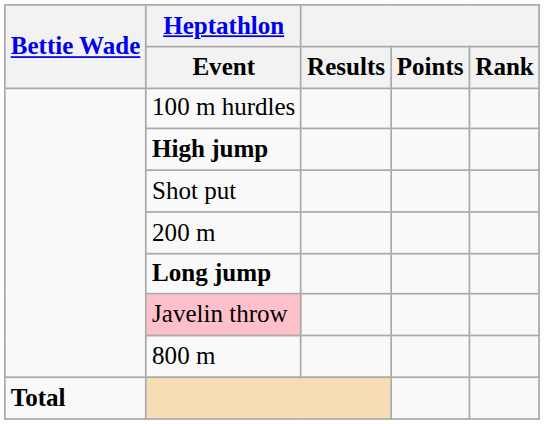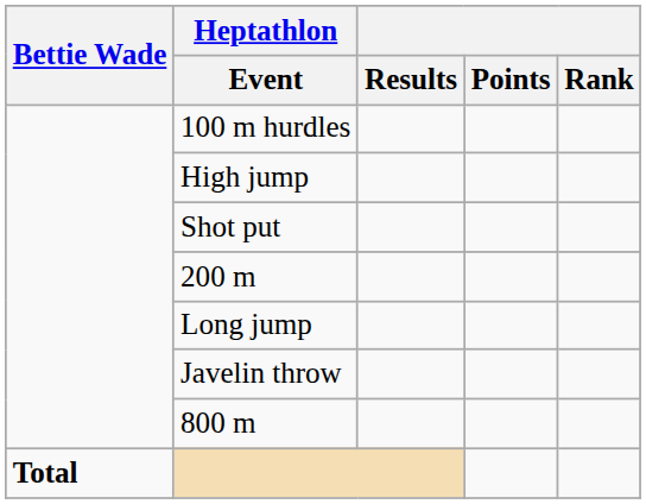High jump | Heptathlon / Event: bold -> normal
Long jump | Heptathlon / Event: bold -> normal
Javelin throw | Heptathlon / Event: pink background -> no background
